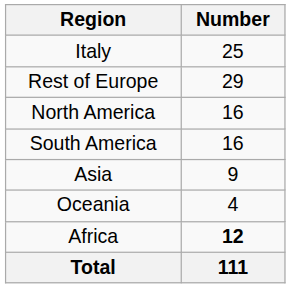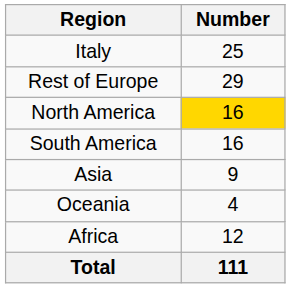North America | Number: no background -> gold background
Africa | Number: bold -> normal
